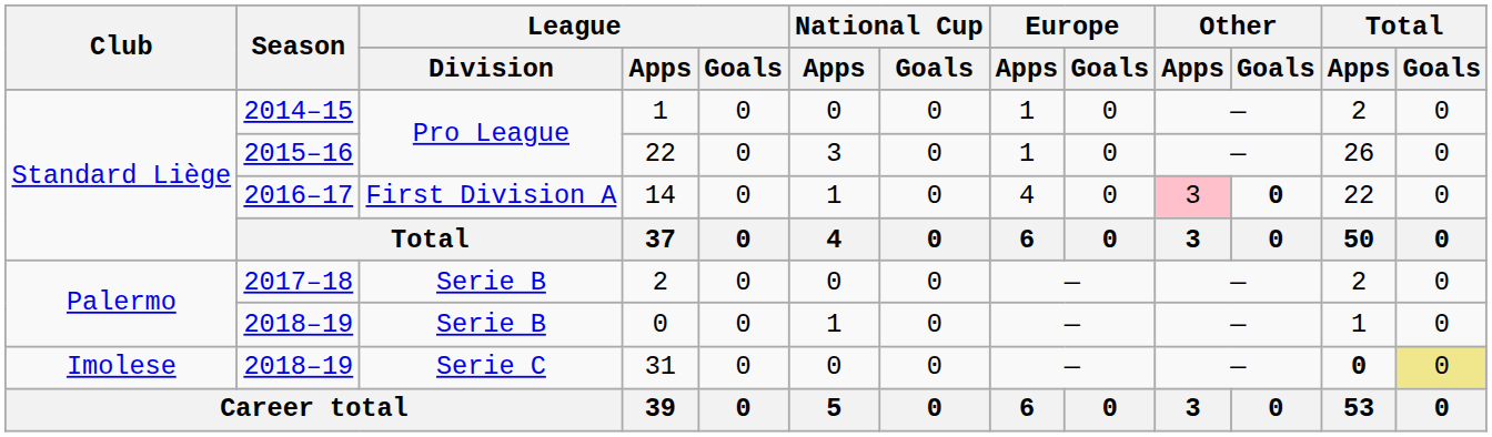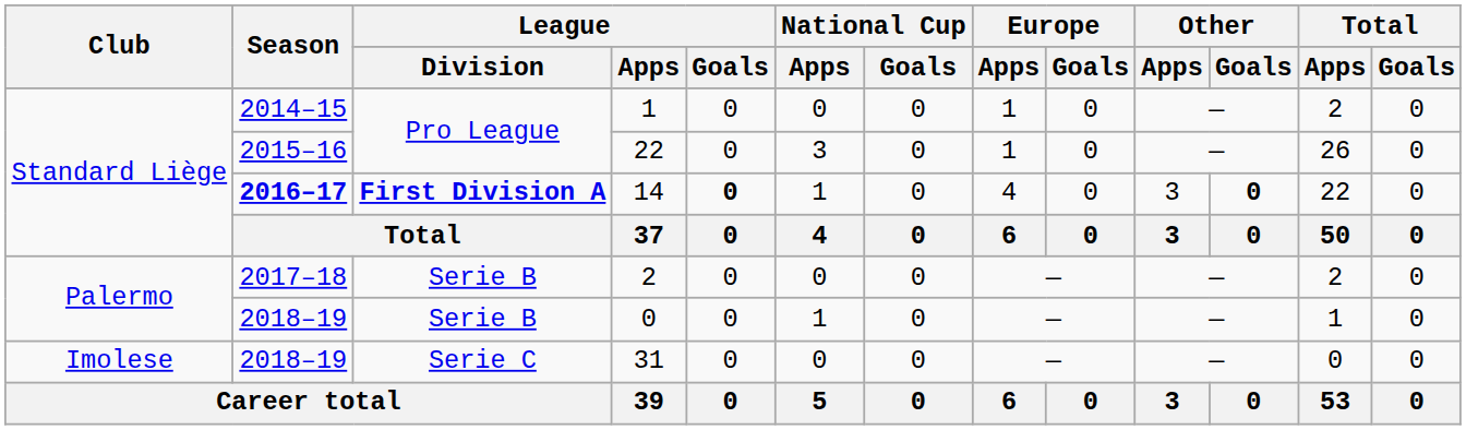14 | Season: normal -> bold
14 | League / Division: normal -> bold
14 | League / Goals: normal -> bold
14 | Other / Apps: pink background -> no background
31 | Total / Apps: bold -> normal
31 | Total / Goals: khaki background -> no background
